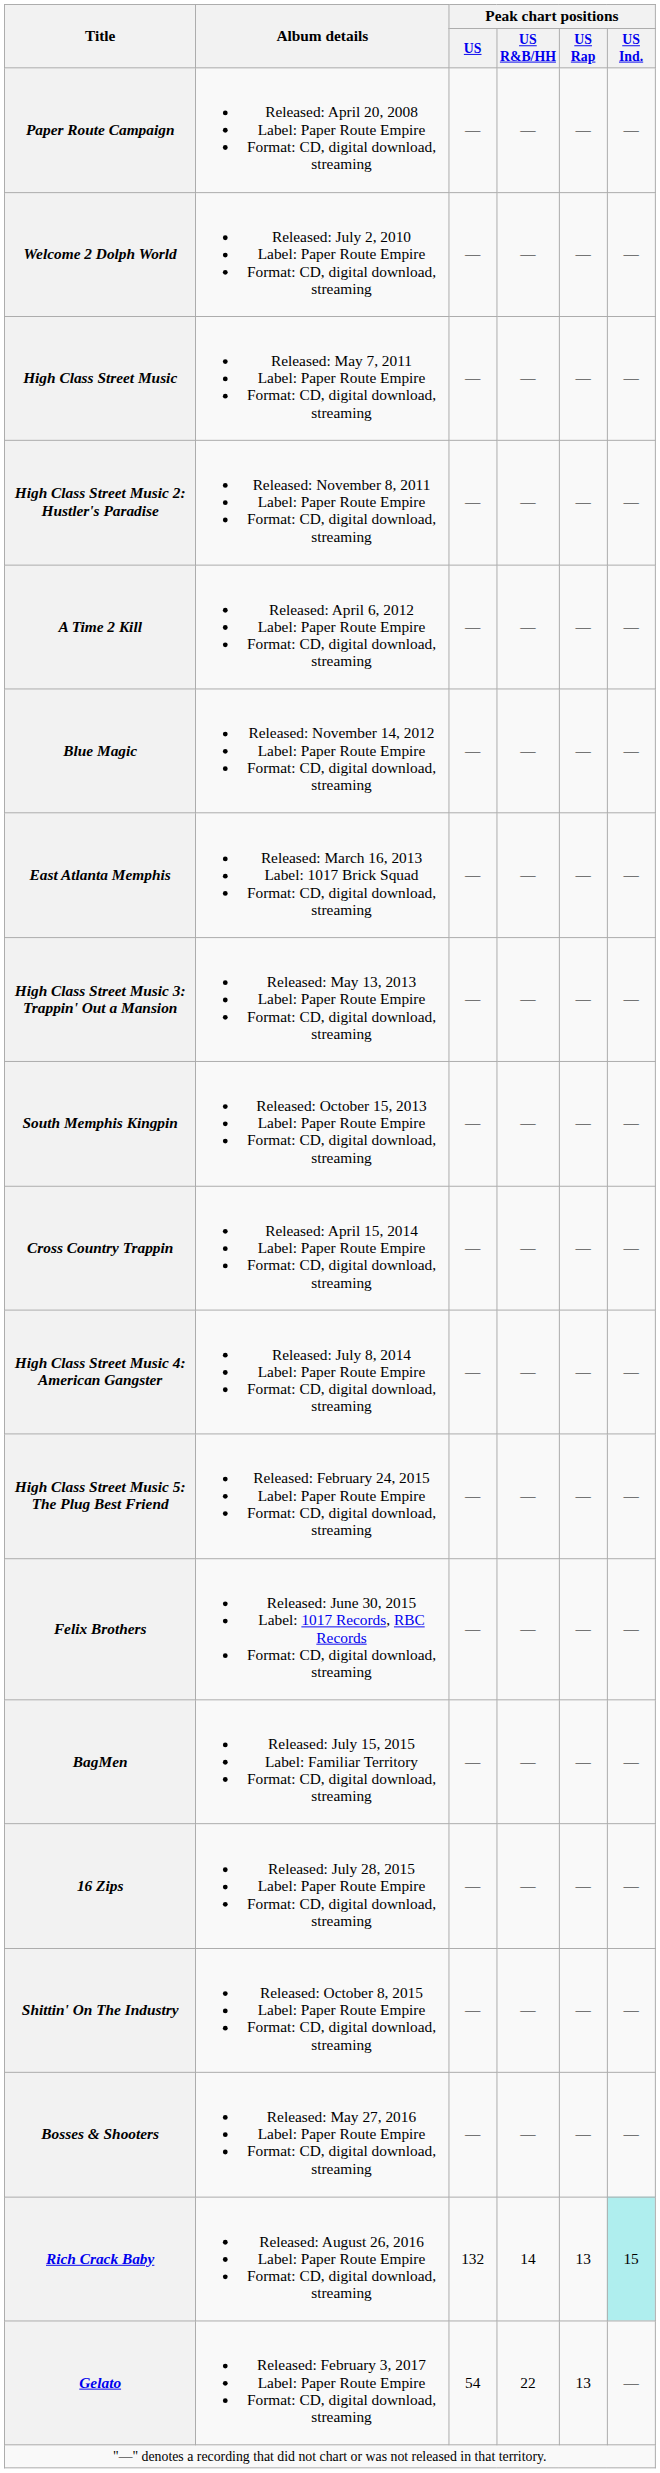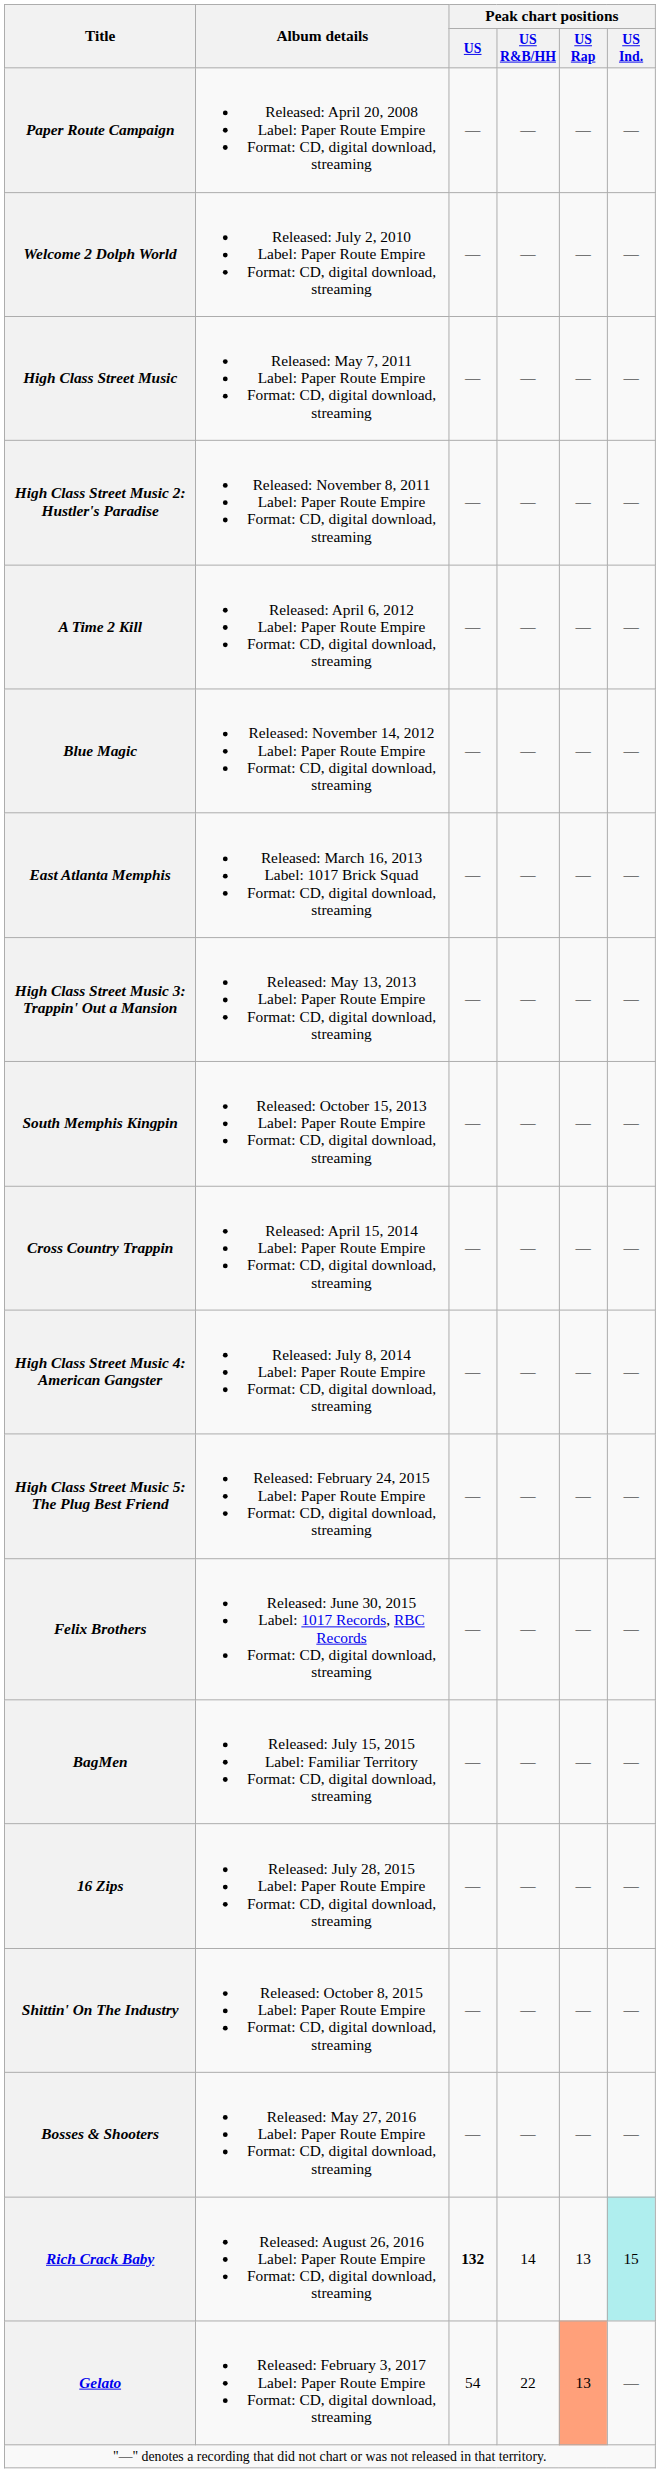Rich Crack Baby | Peak chart positions / US: normal -> bold
Gelato | Peak chart positions / US Rap: no background -> lightsalmon background
